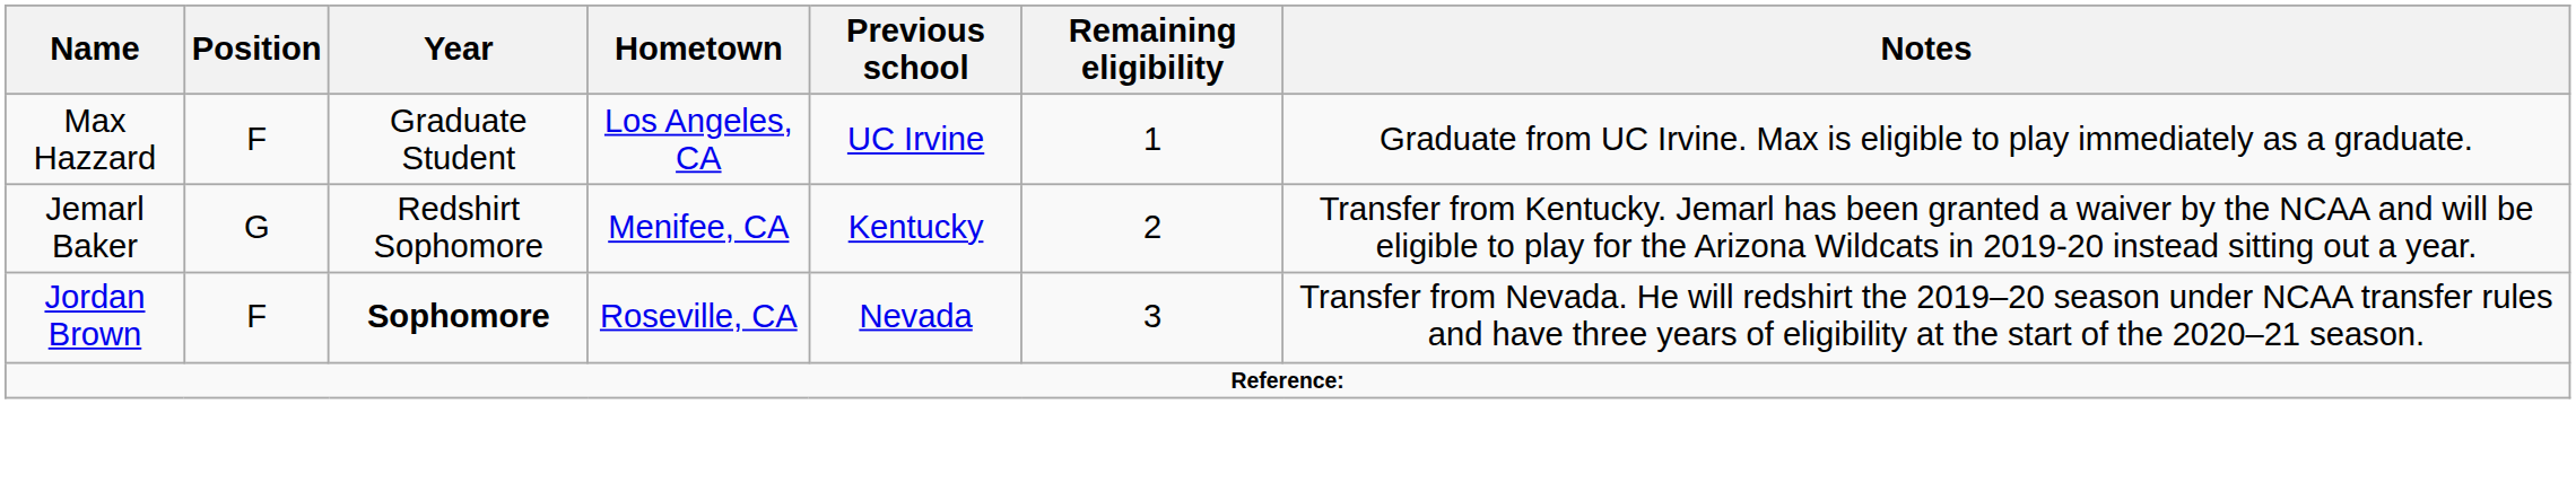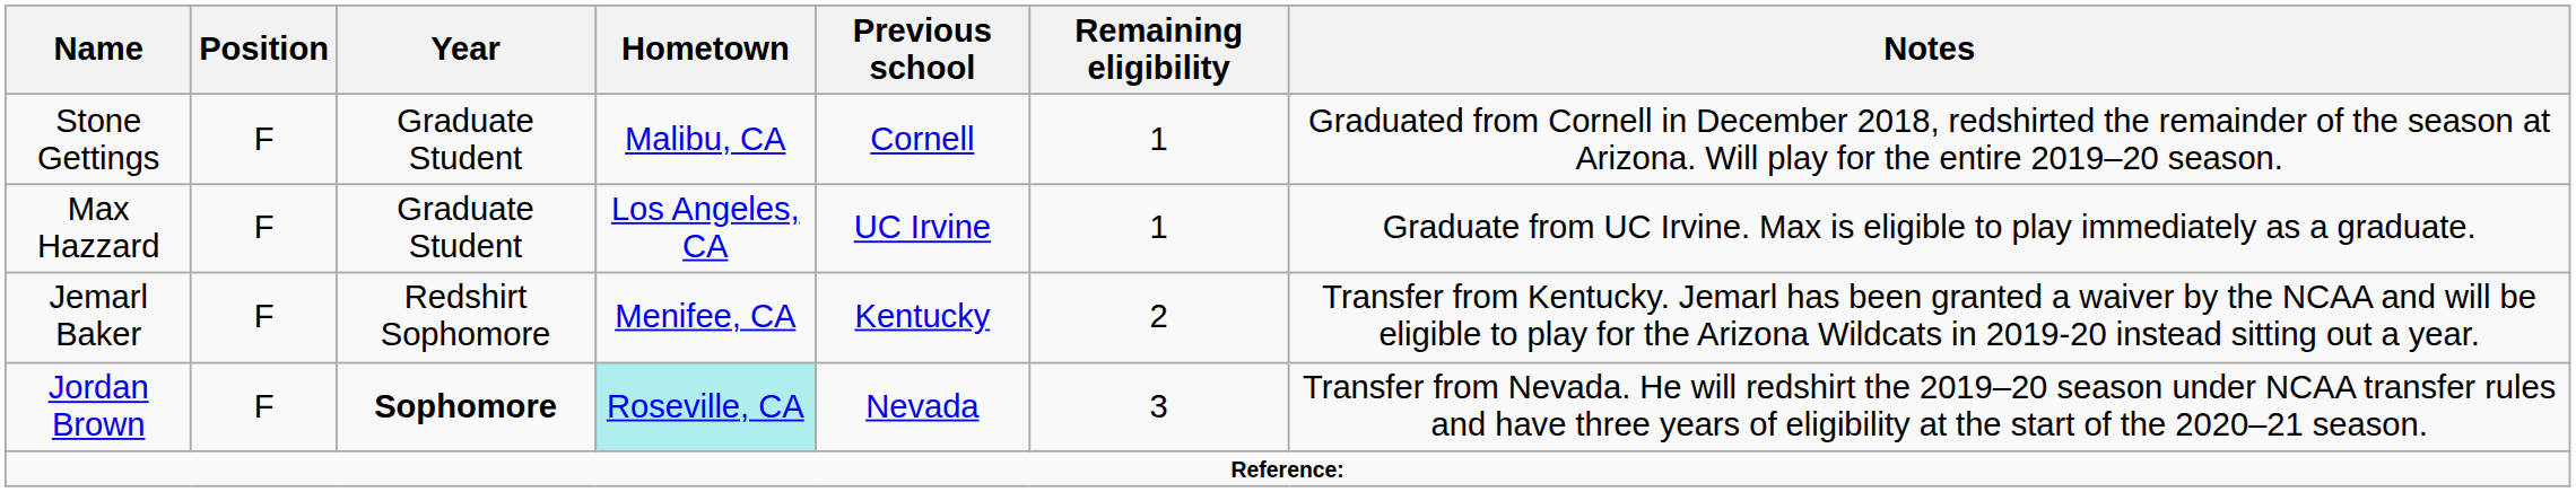+ row: Stone Gettings | F | Graduate Student | Malibu, CA | Cornell | 1 | Graduated from Cornell in December 2018, redshirted the remainder of the season at Arizona. Will play for the entire 2019–20 season.
Jemarl Baker | Position: G -> F
Jordan Brown | Hometown: no background -> paleturquoise background
